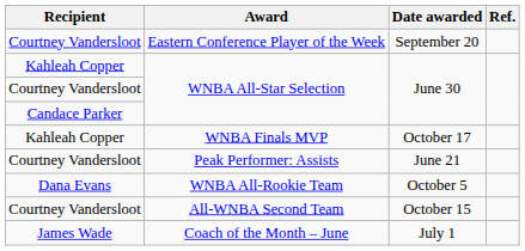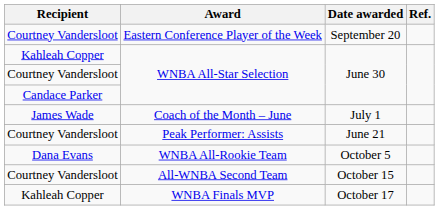rows swapped: Coach of the Month – June <-> WNBA Finals MVP
